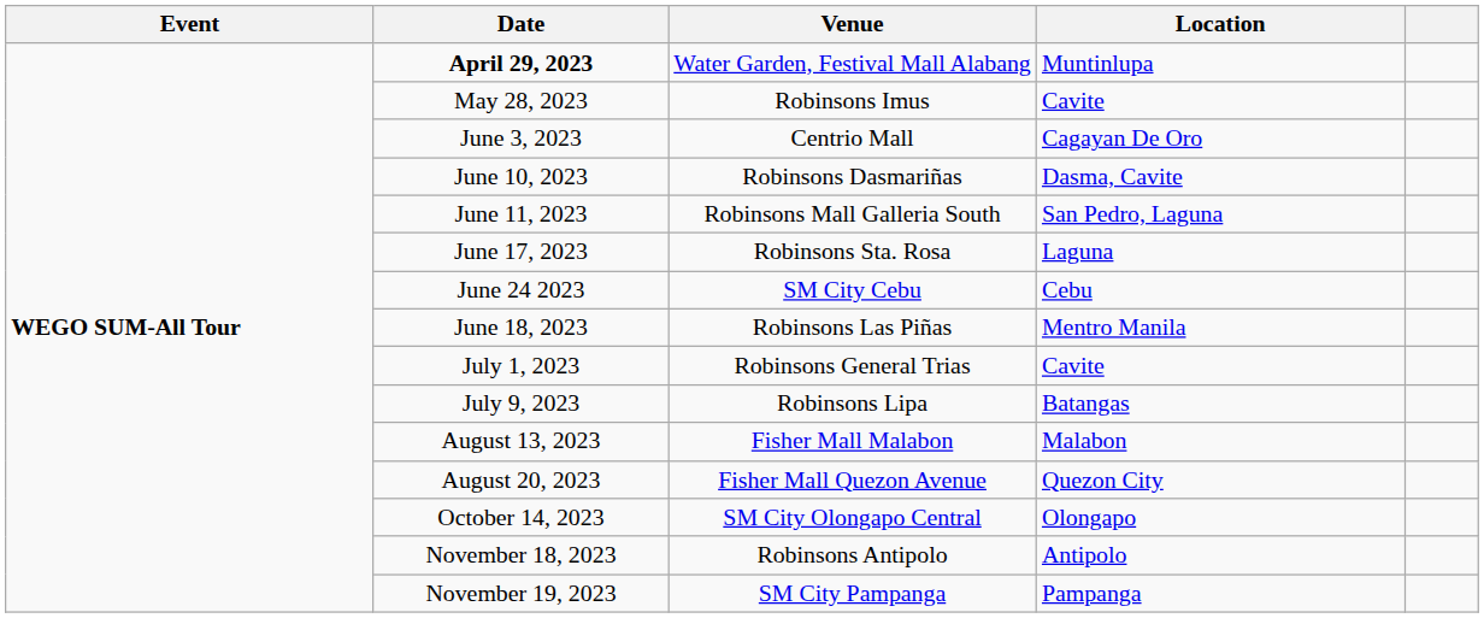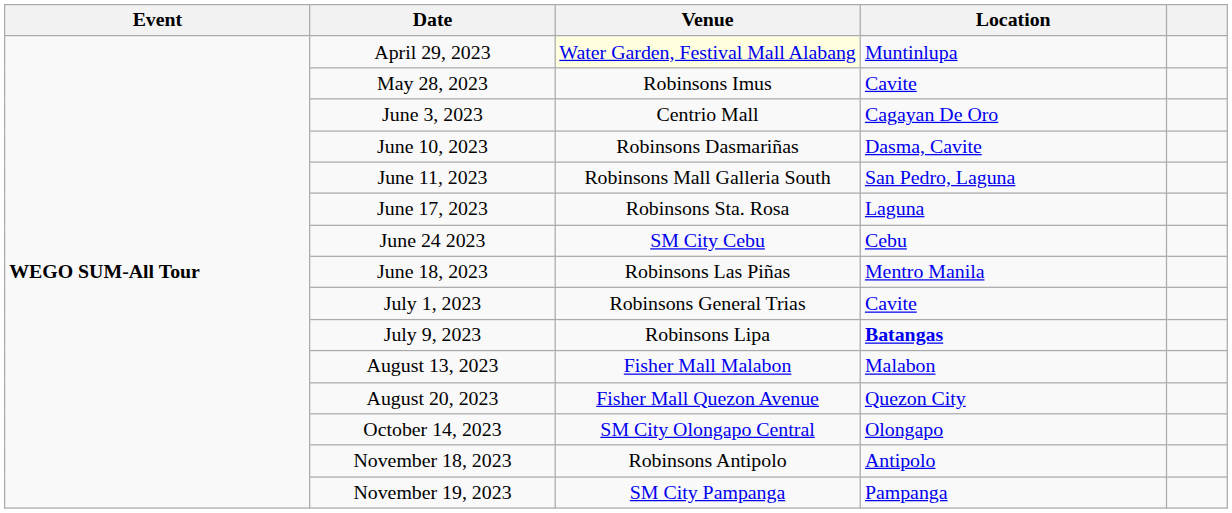row 2 | Date: bold -> normal
row 2 | Venue: no background -> lightyellow background
row 11 | Location: normal -> bold
